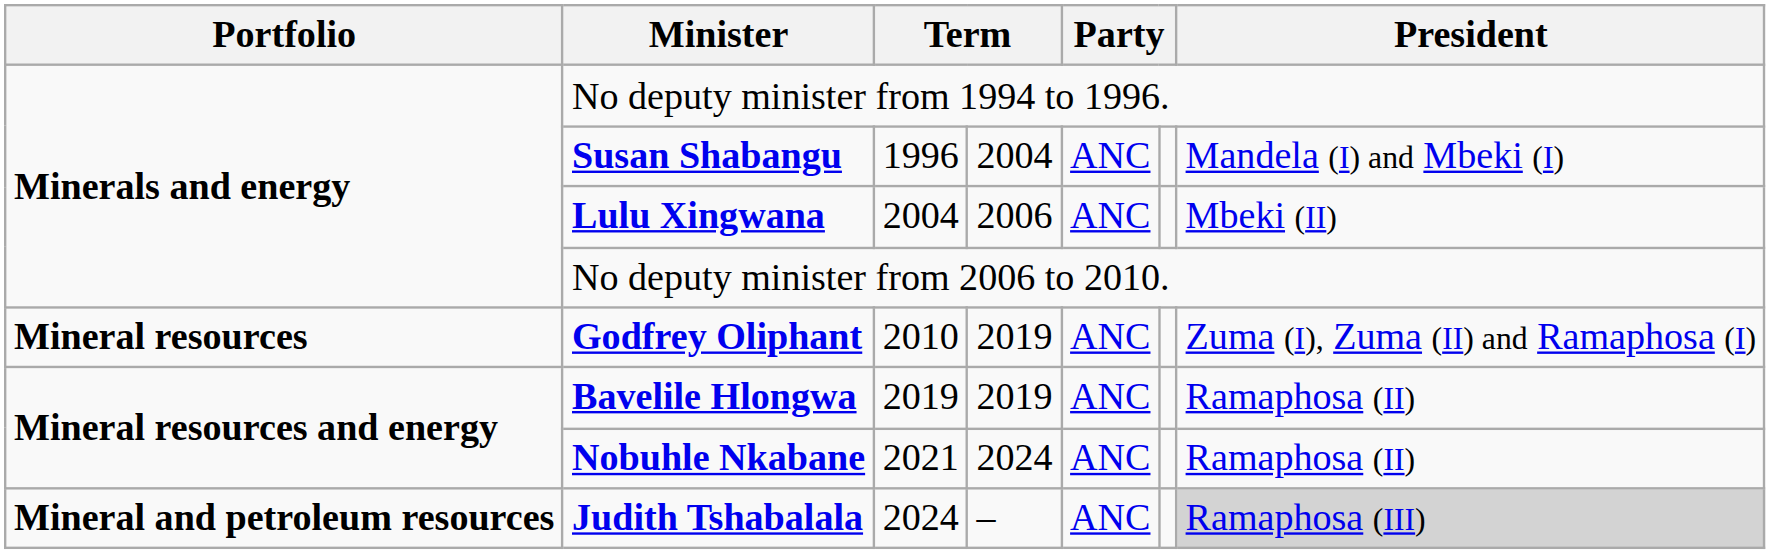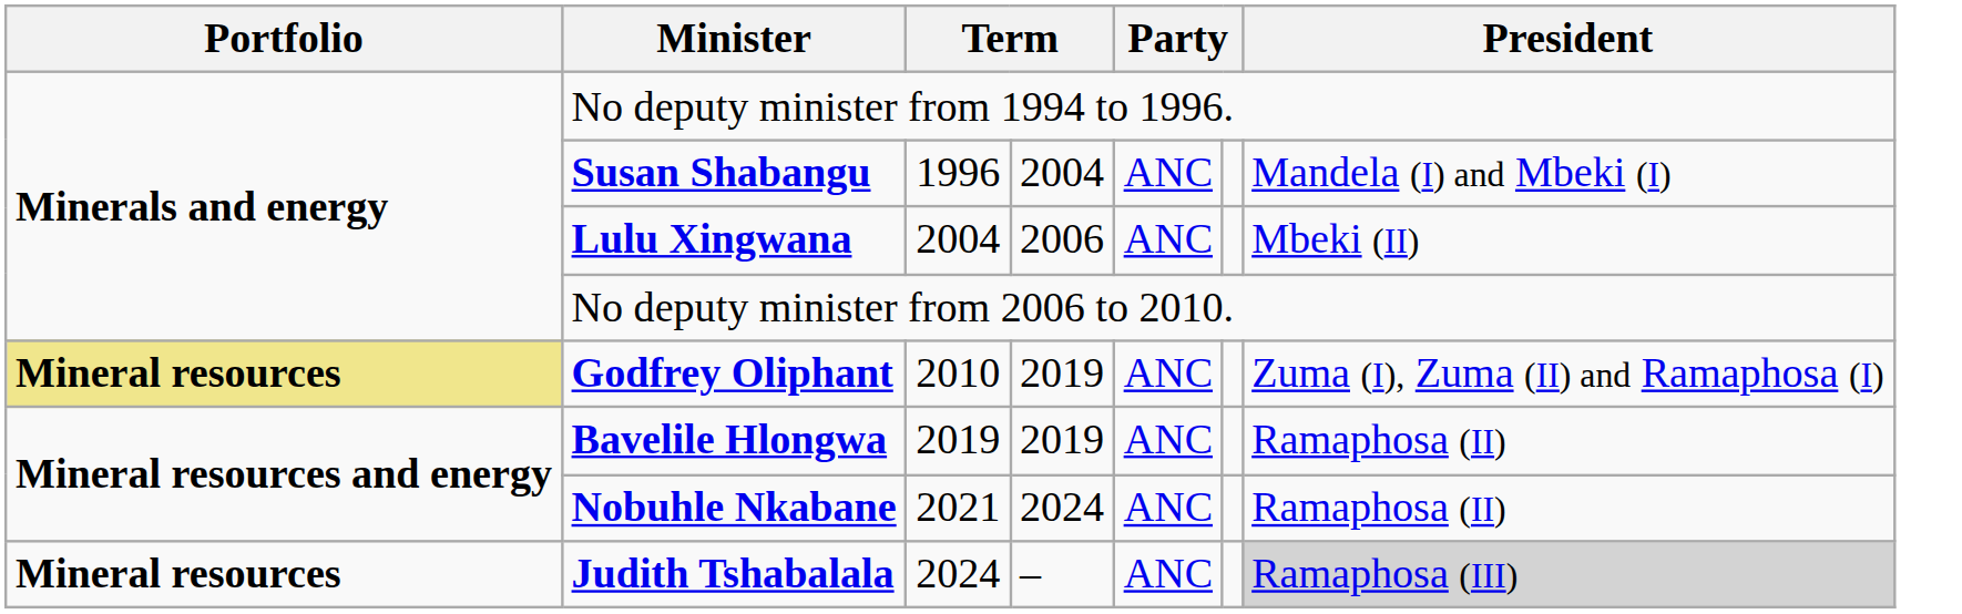Godfrey Oliphant | Portfolio: no background -> khaki background
Judith Tshabalala | Portfolio: Mineral and petroleum resources -> Mineral resources
